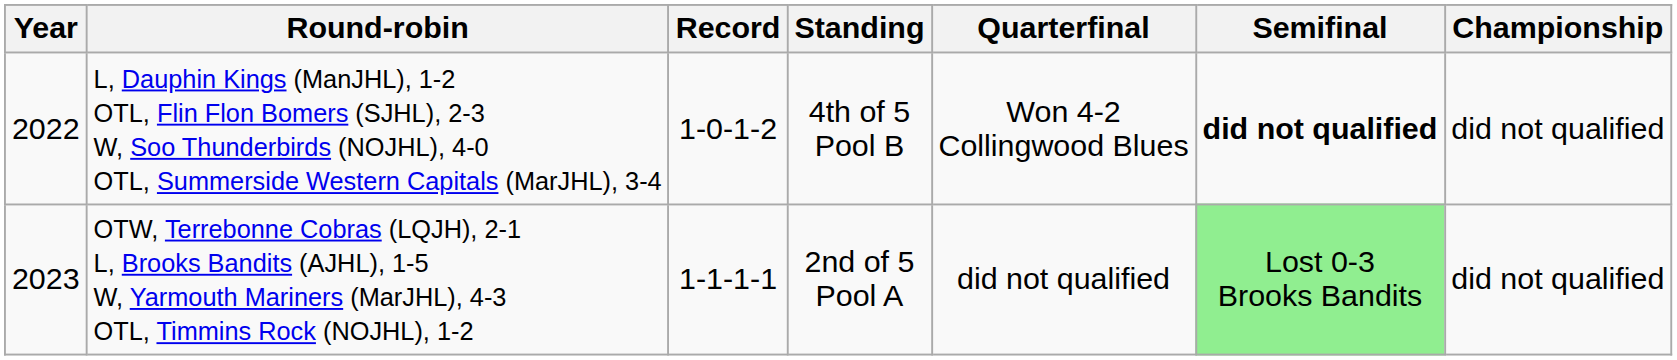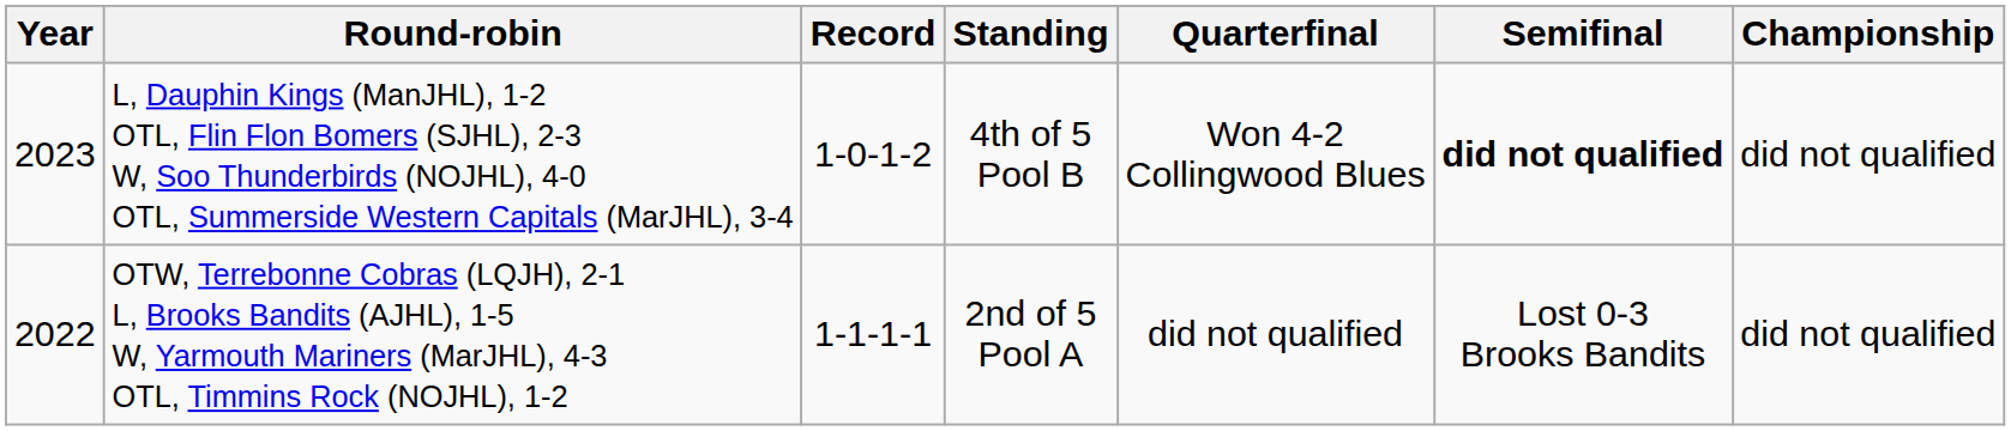row 2 | Year: 2022 -> 2023
row 3 | Year: 2023 -> 2022
row 3 | Semifinal: lightgreen background -> no background
